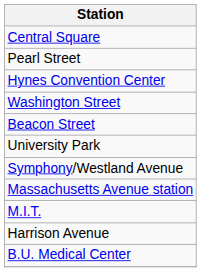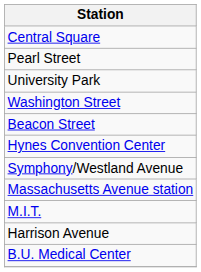row 4 | column 1: Hynes Convention Center -> University Park
row 7 | column 1: University Park -> Hynes Convention Center
